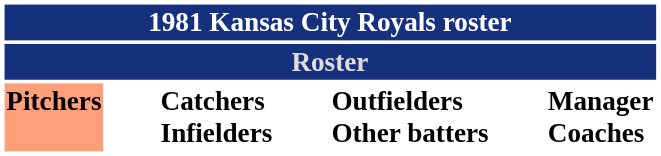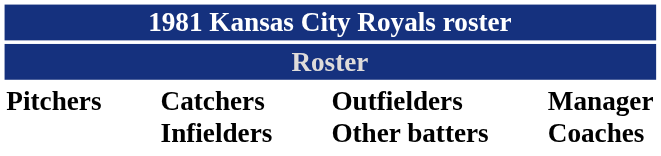Pitchers | column 1: lightsalmon background -> no background
